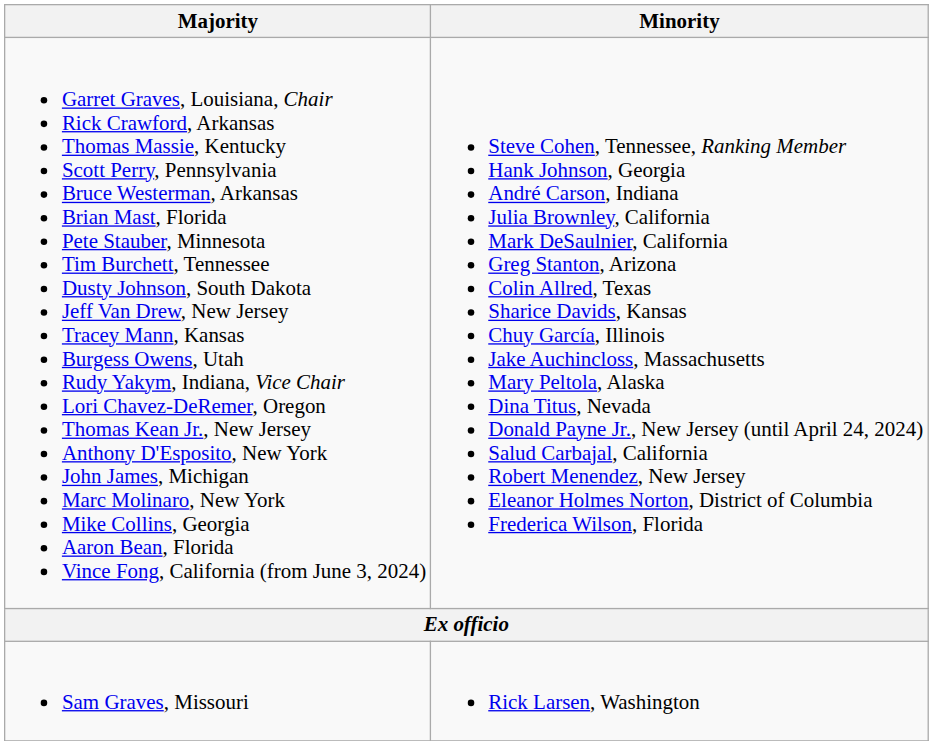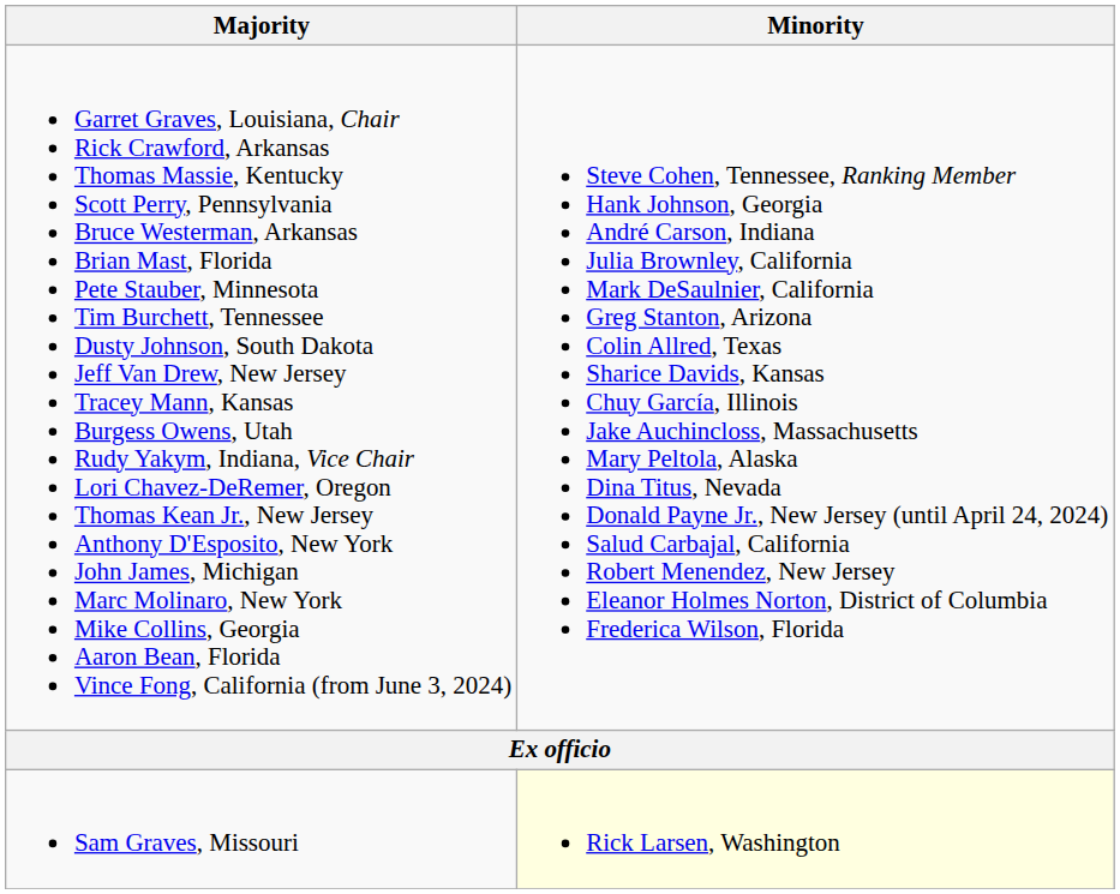Sam Graves, Missouri | Minority: no background -> lightyellow background
